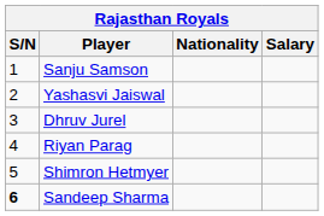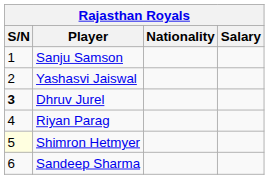Dhruv Jurel | S/N: normal -> bold
Shimron Hetmyer | S/N: no background -> lightyellow background
Sandeep Sharma | S/N: bold -> normal
